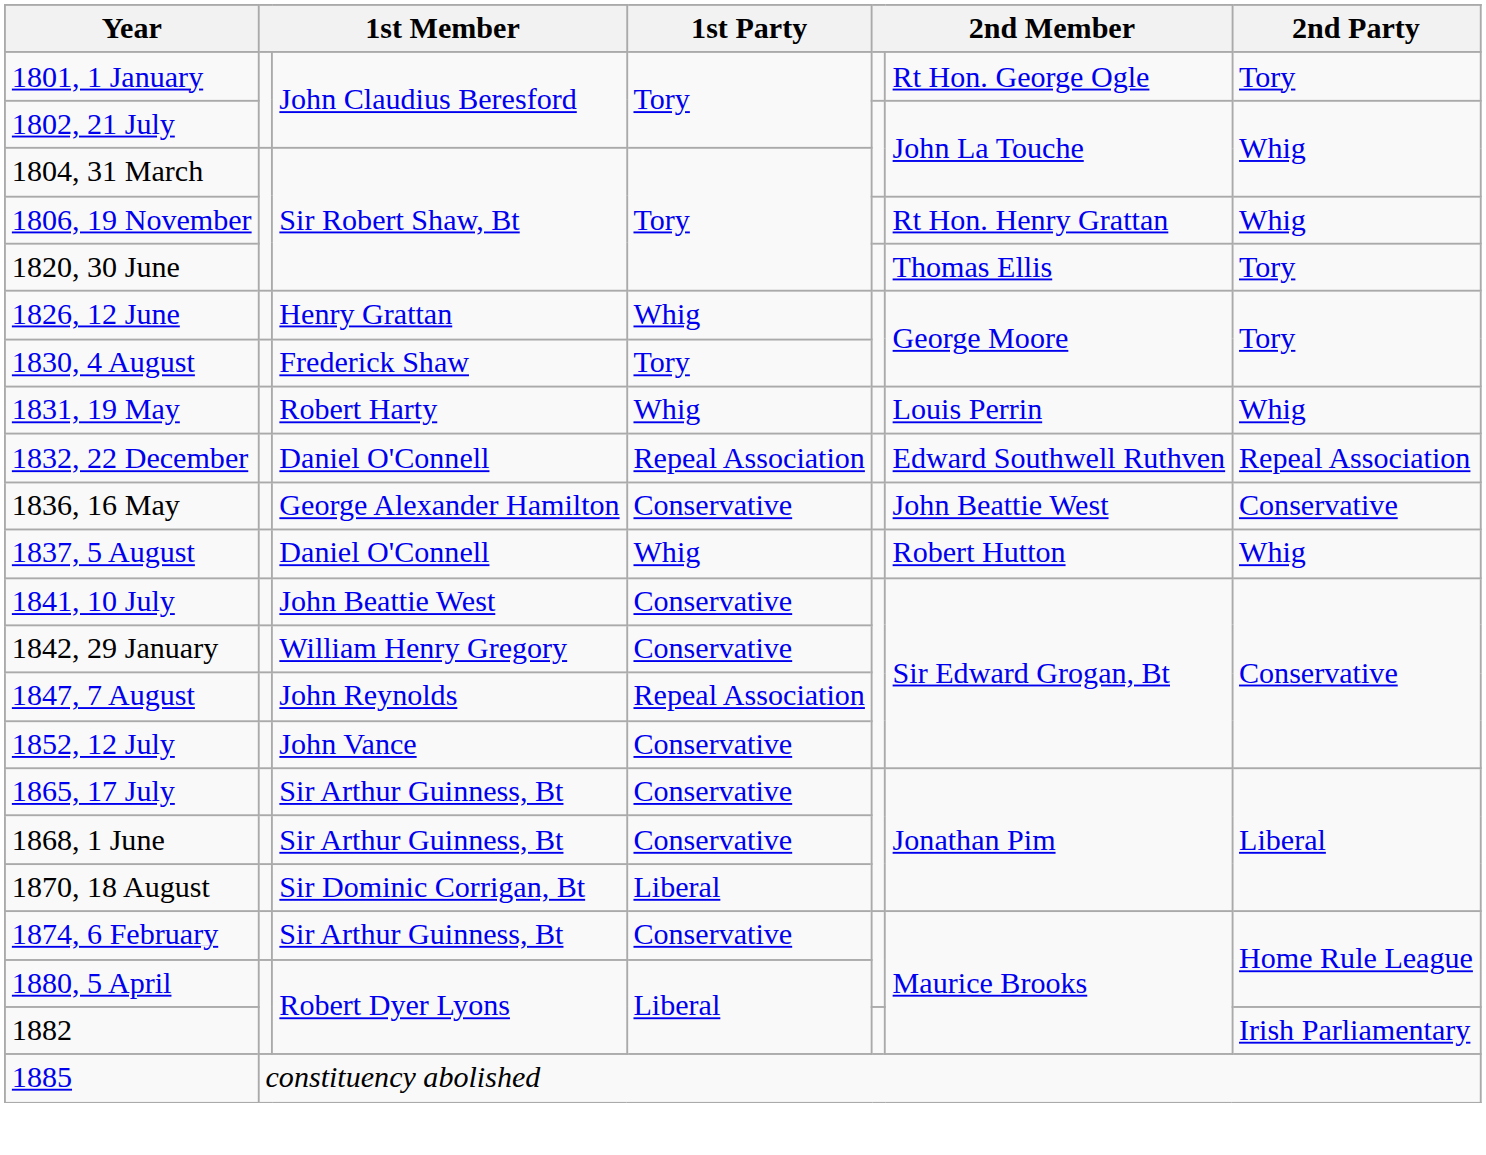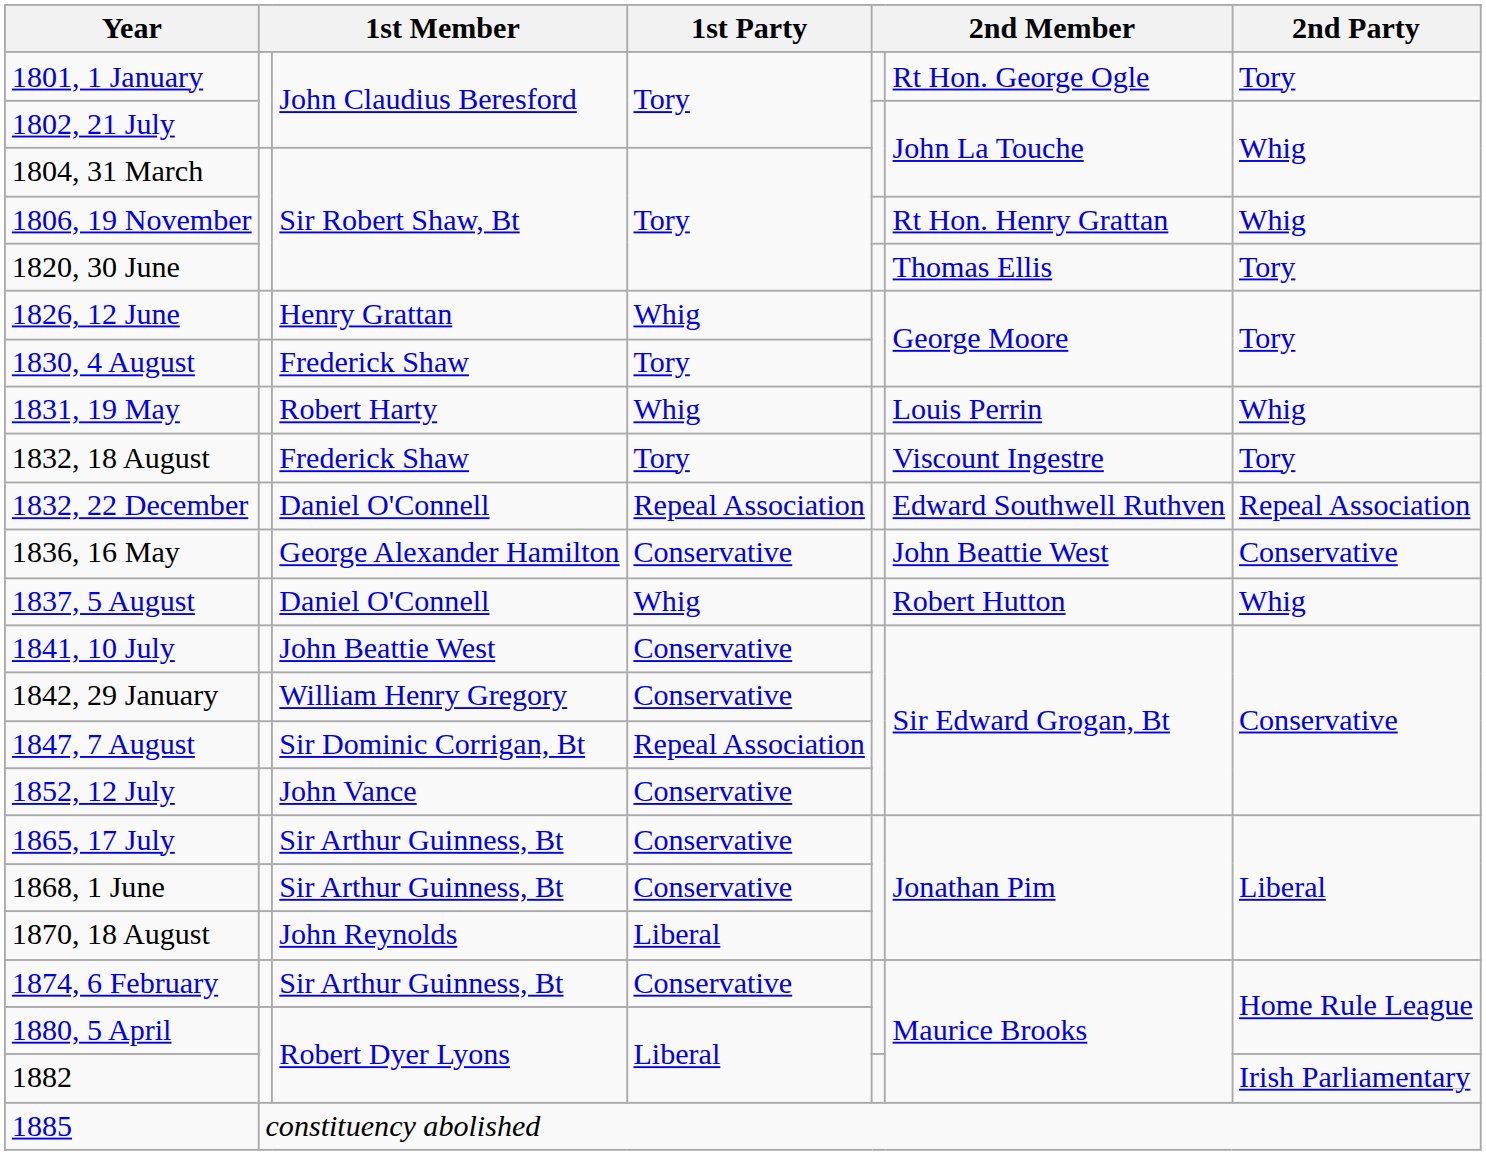+ row: 1832, 18 August | Frederick Shaw | Tory | Viscount Ingestre | Tory
1847, 7 August | column 3: John Reynolds -> Sir Dominic Corrigan, Bt
1870, 18 August | column 3: Sir Dominic Corrigan, Bt -> John Reynolds
